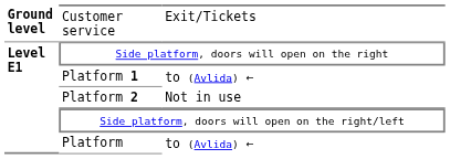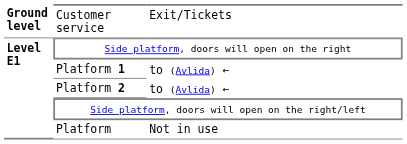Platform 2 | column 3: Not in use -> to (Avlida) ←
Platform | column 3: to (Avlida) ← -> Not in use
